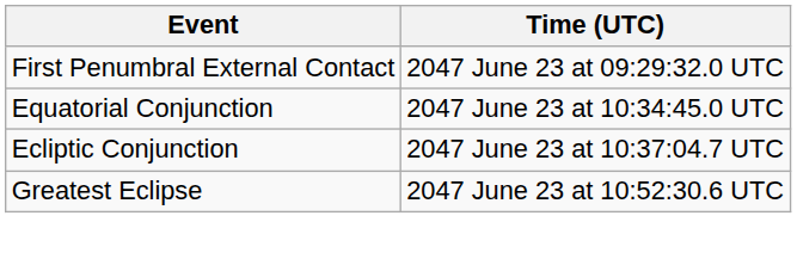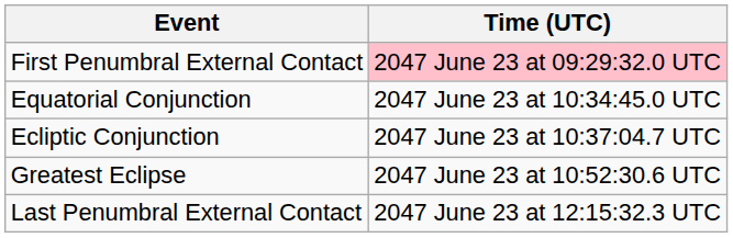First Penumbral External Contact | Time (UTC): no background -> pink background
+ row: Last Penumbral External Contact | 2047 June 23 at 12:15:32.3 UTC
